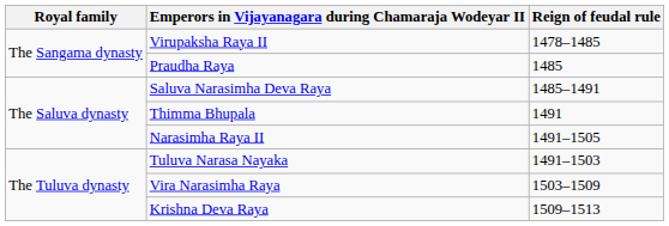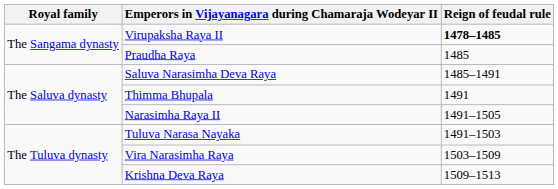Virupaksha Raya II | Reign of feudal rule: normal -> bold
